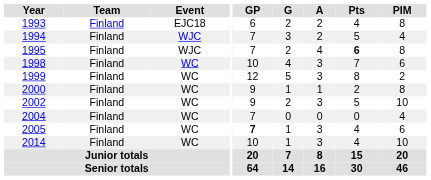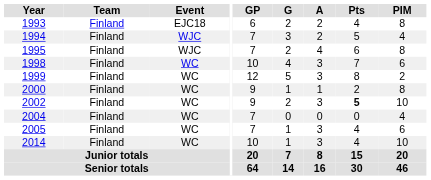1995 | Pts: bold -> normal
2002 | Pts: normal -> bold
2005 | GP: bold -> normal
